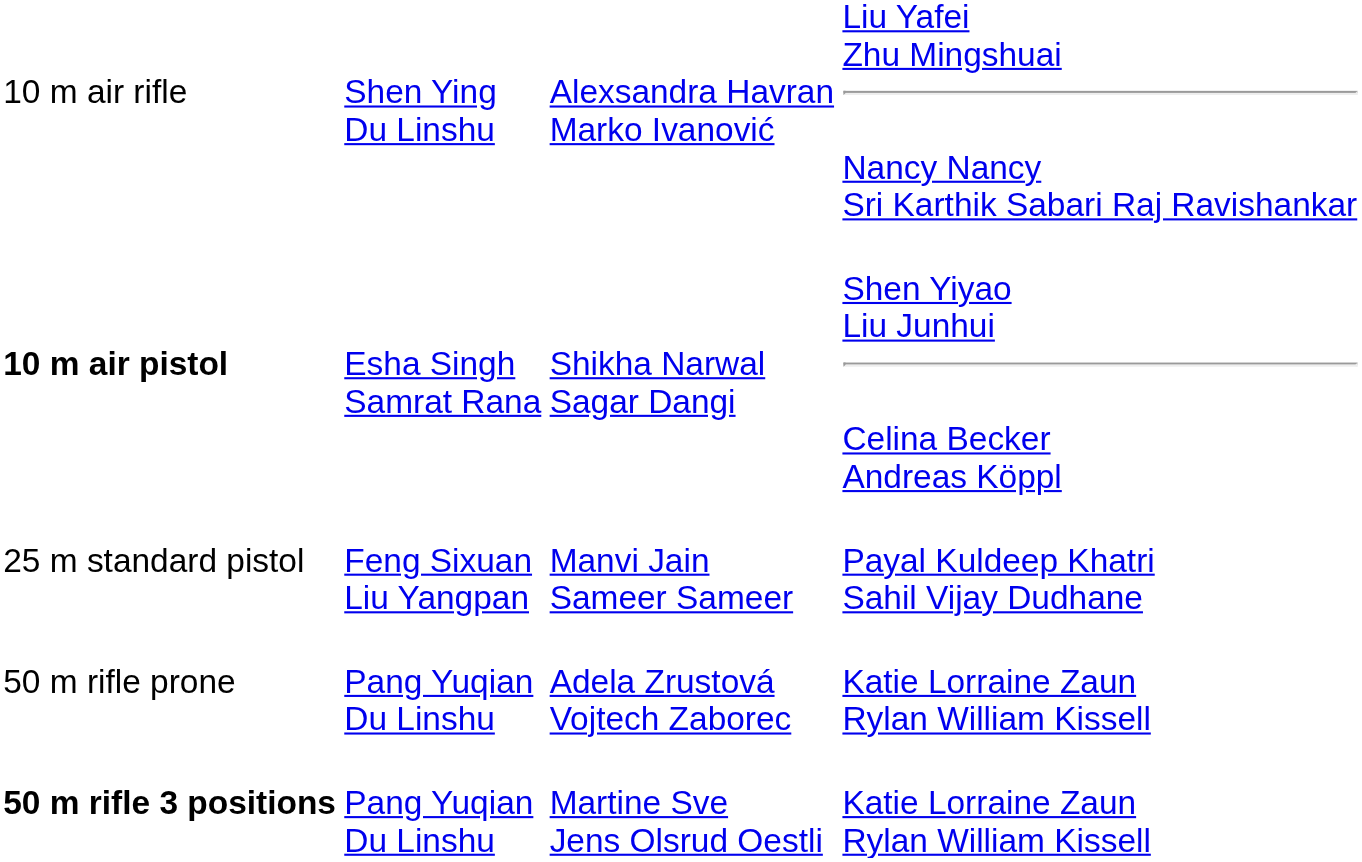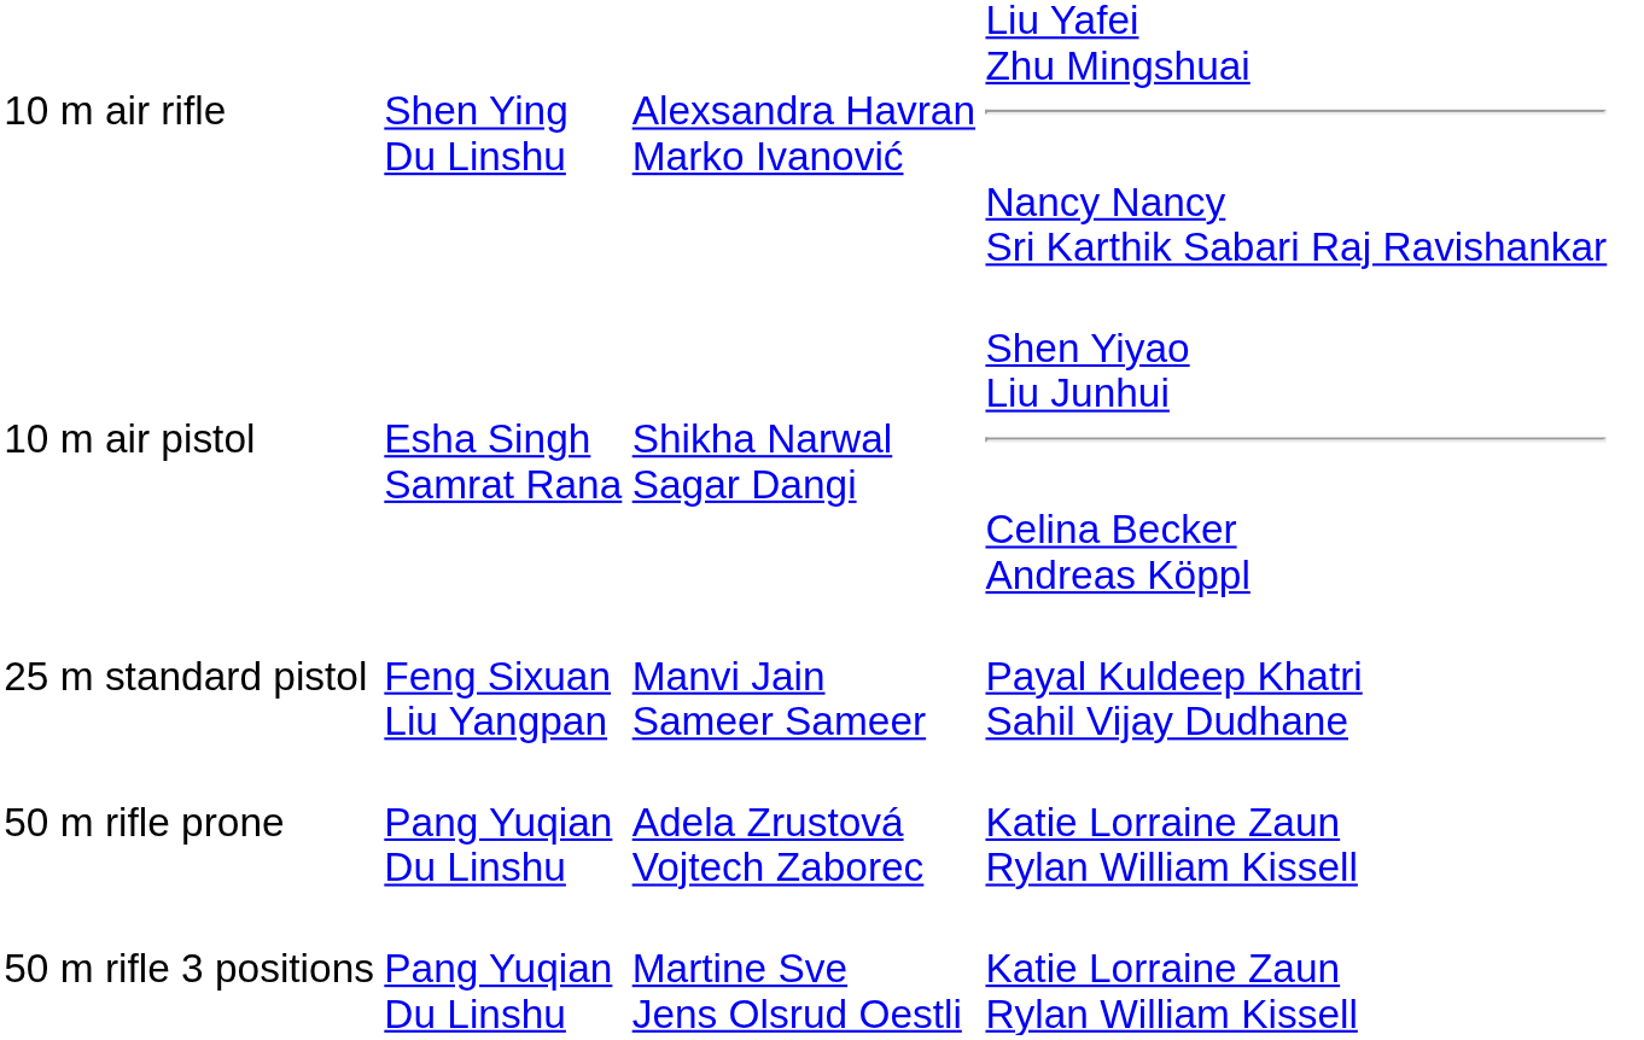10 m air pistol | column 1: bold -> normal
50 m rifle 3 positions | column 1: bold -> normal
